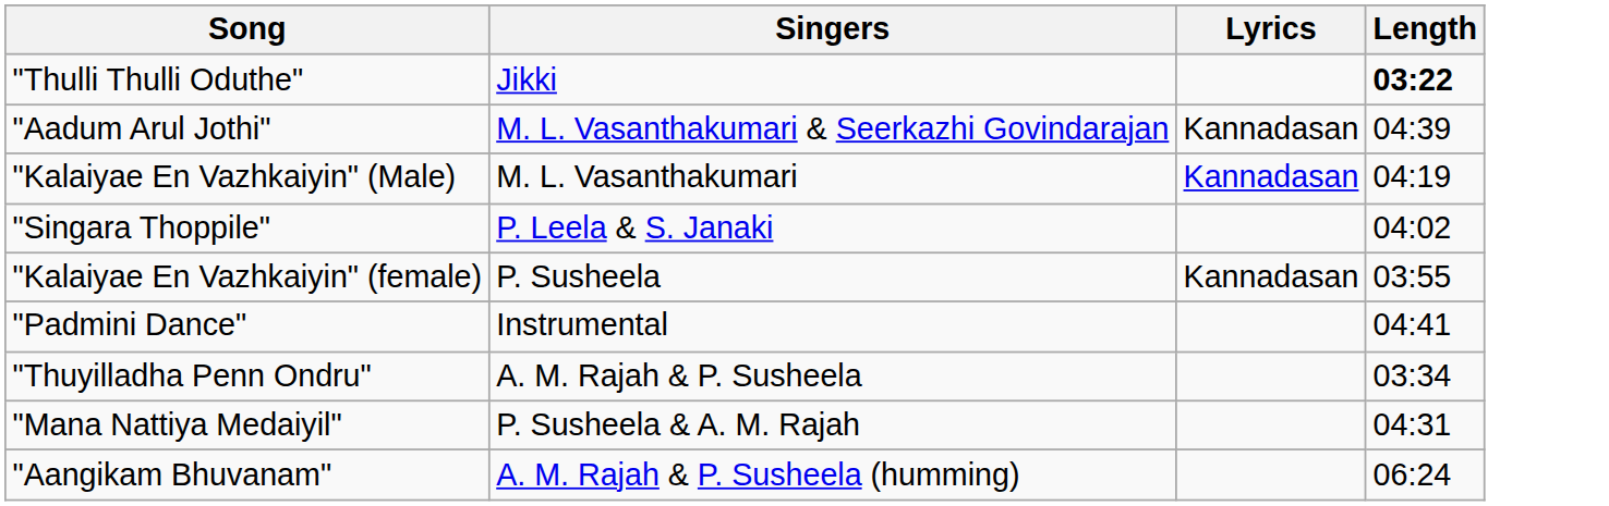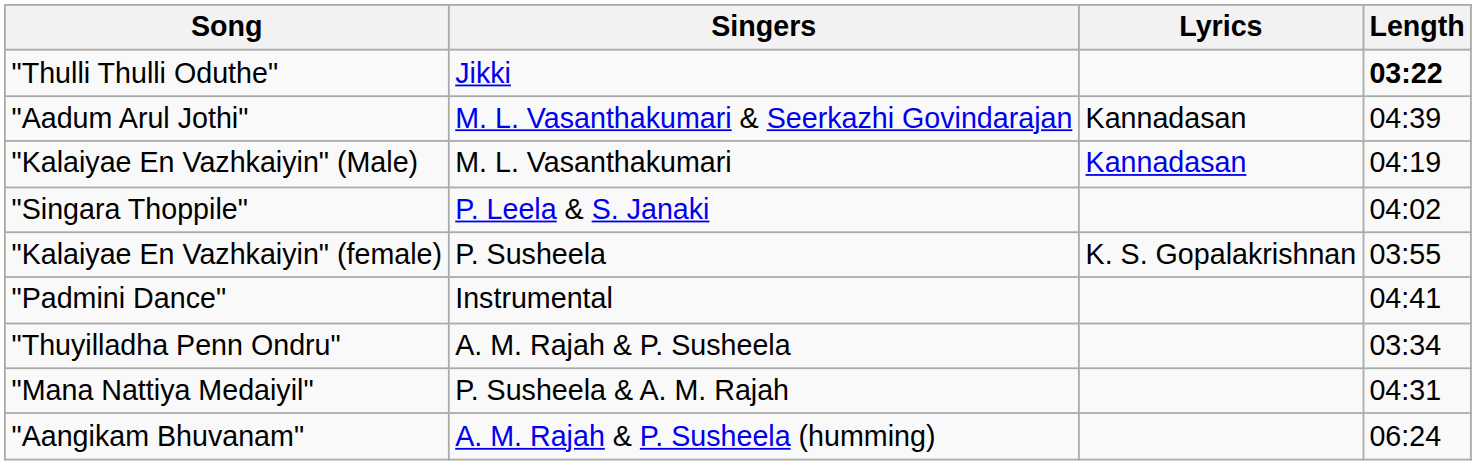"Kalaiyae En Vazhkaiyin" (female) | Lyrics: Kannadasan -> K. S. Gopalakrishnan
